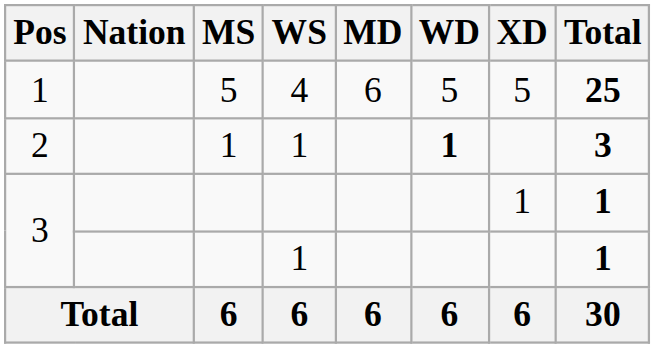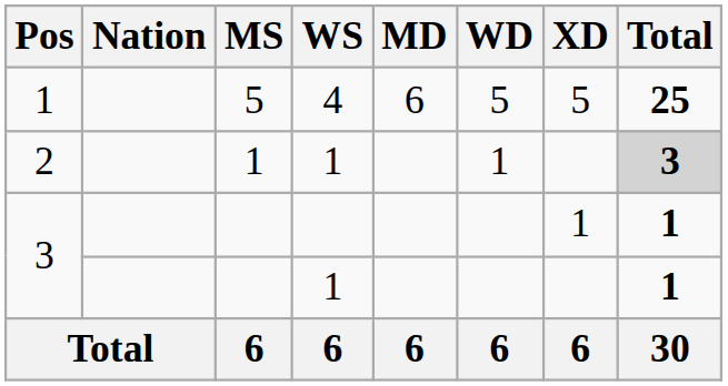2 | WD: bold -> normal
2 | Total: no background -> lightgrey background
